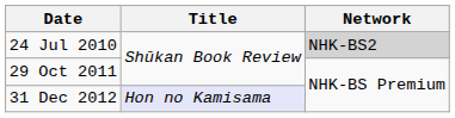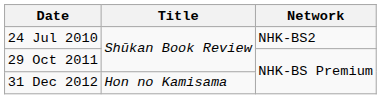24 Jul 2010 | Network: lightgrey background -> no background
31 Dec 2012 | Title: lavender background -> no background
